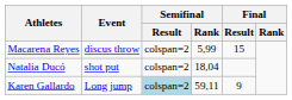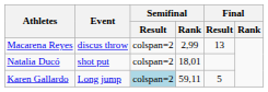Macarena Reyes | Semifinal / Rank: 5,99 -> 2,99
Macarena Reyes | Final / Result: 15 -> 13
Natalia Ducó | Semifinal / Rank: 18,04 -> 18,01
Karen Gallardo | Final / Result: 9 -> 5
